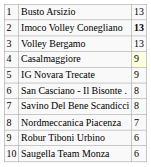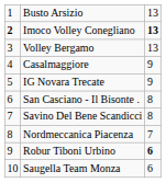Imoco Volley Conegliano | column 1: normal -> bold
Casalmaggiore | column 3: lightyellow background -> no background
Robur Tiboni Urbino | column 3: normal -> bold
